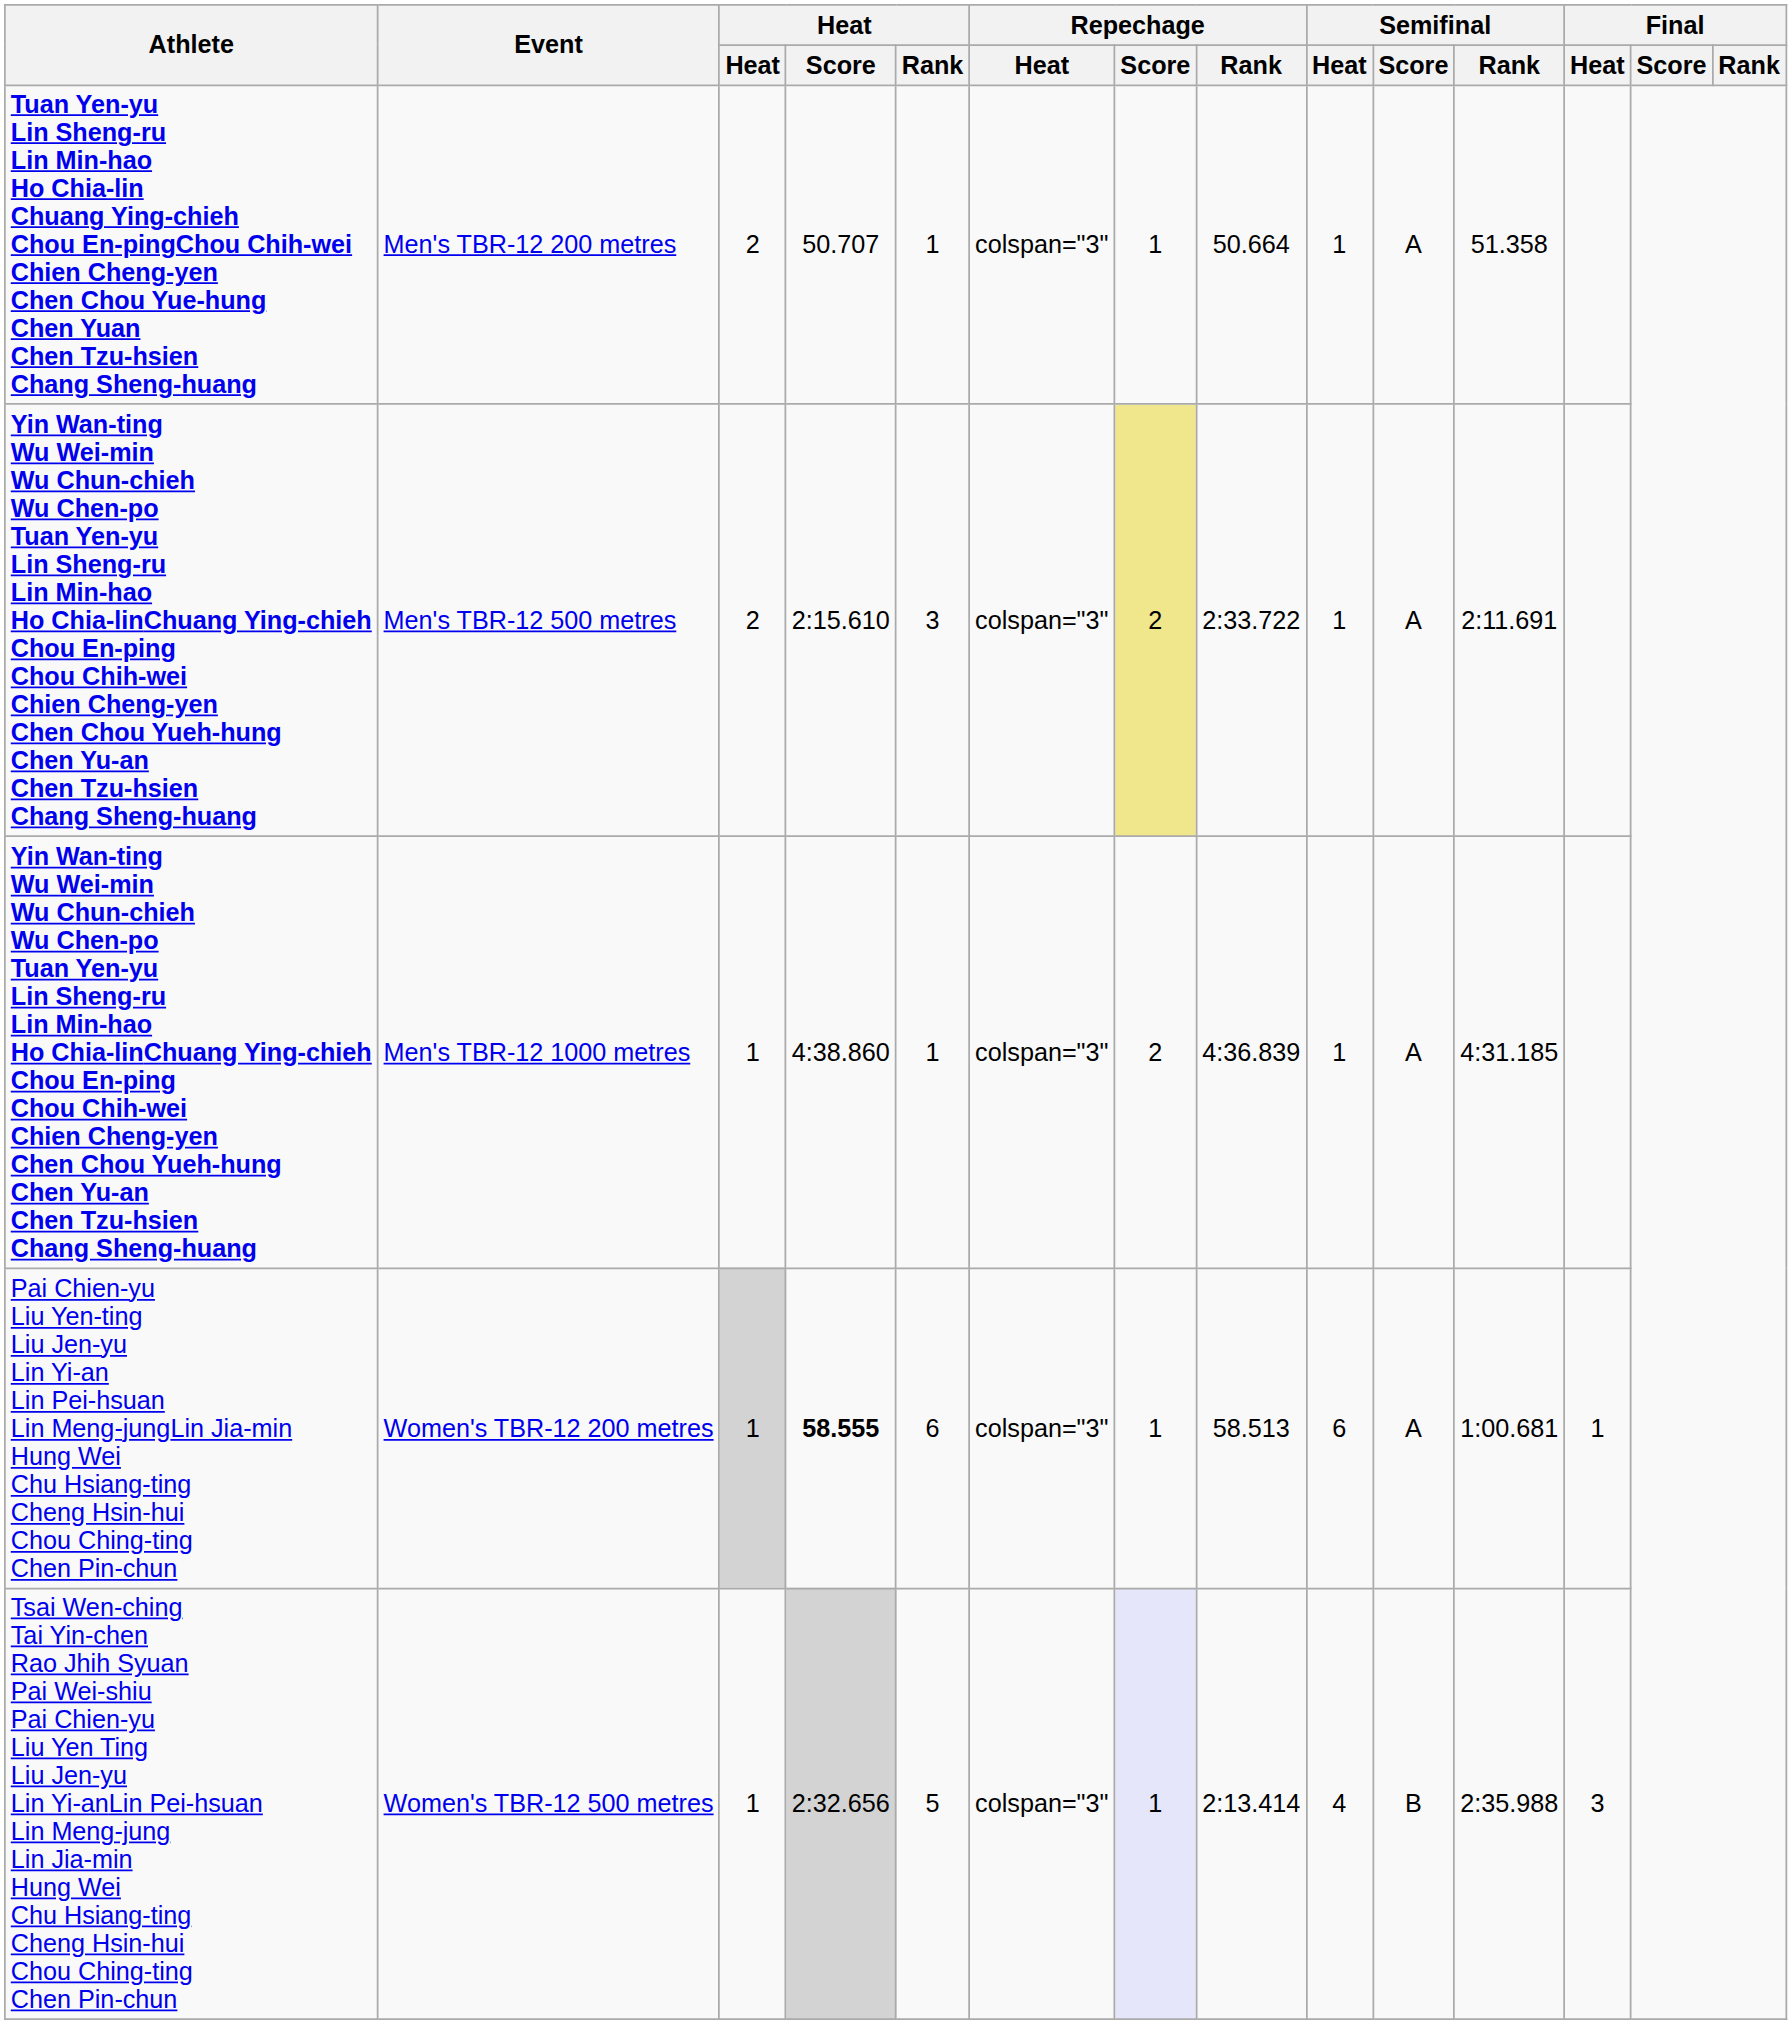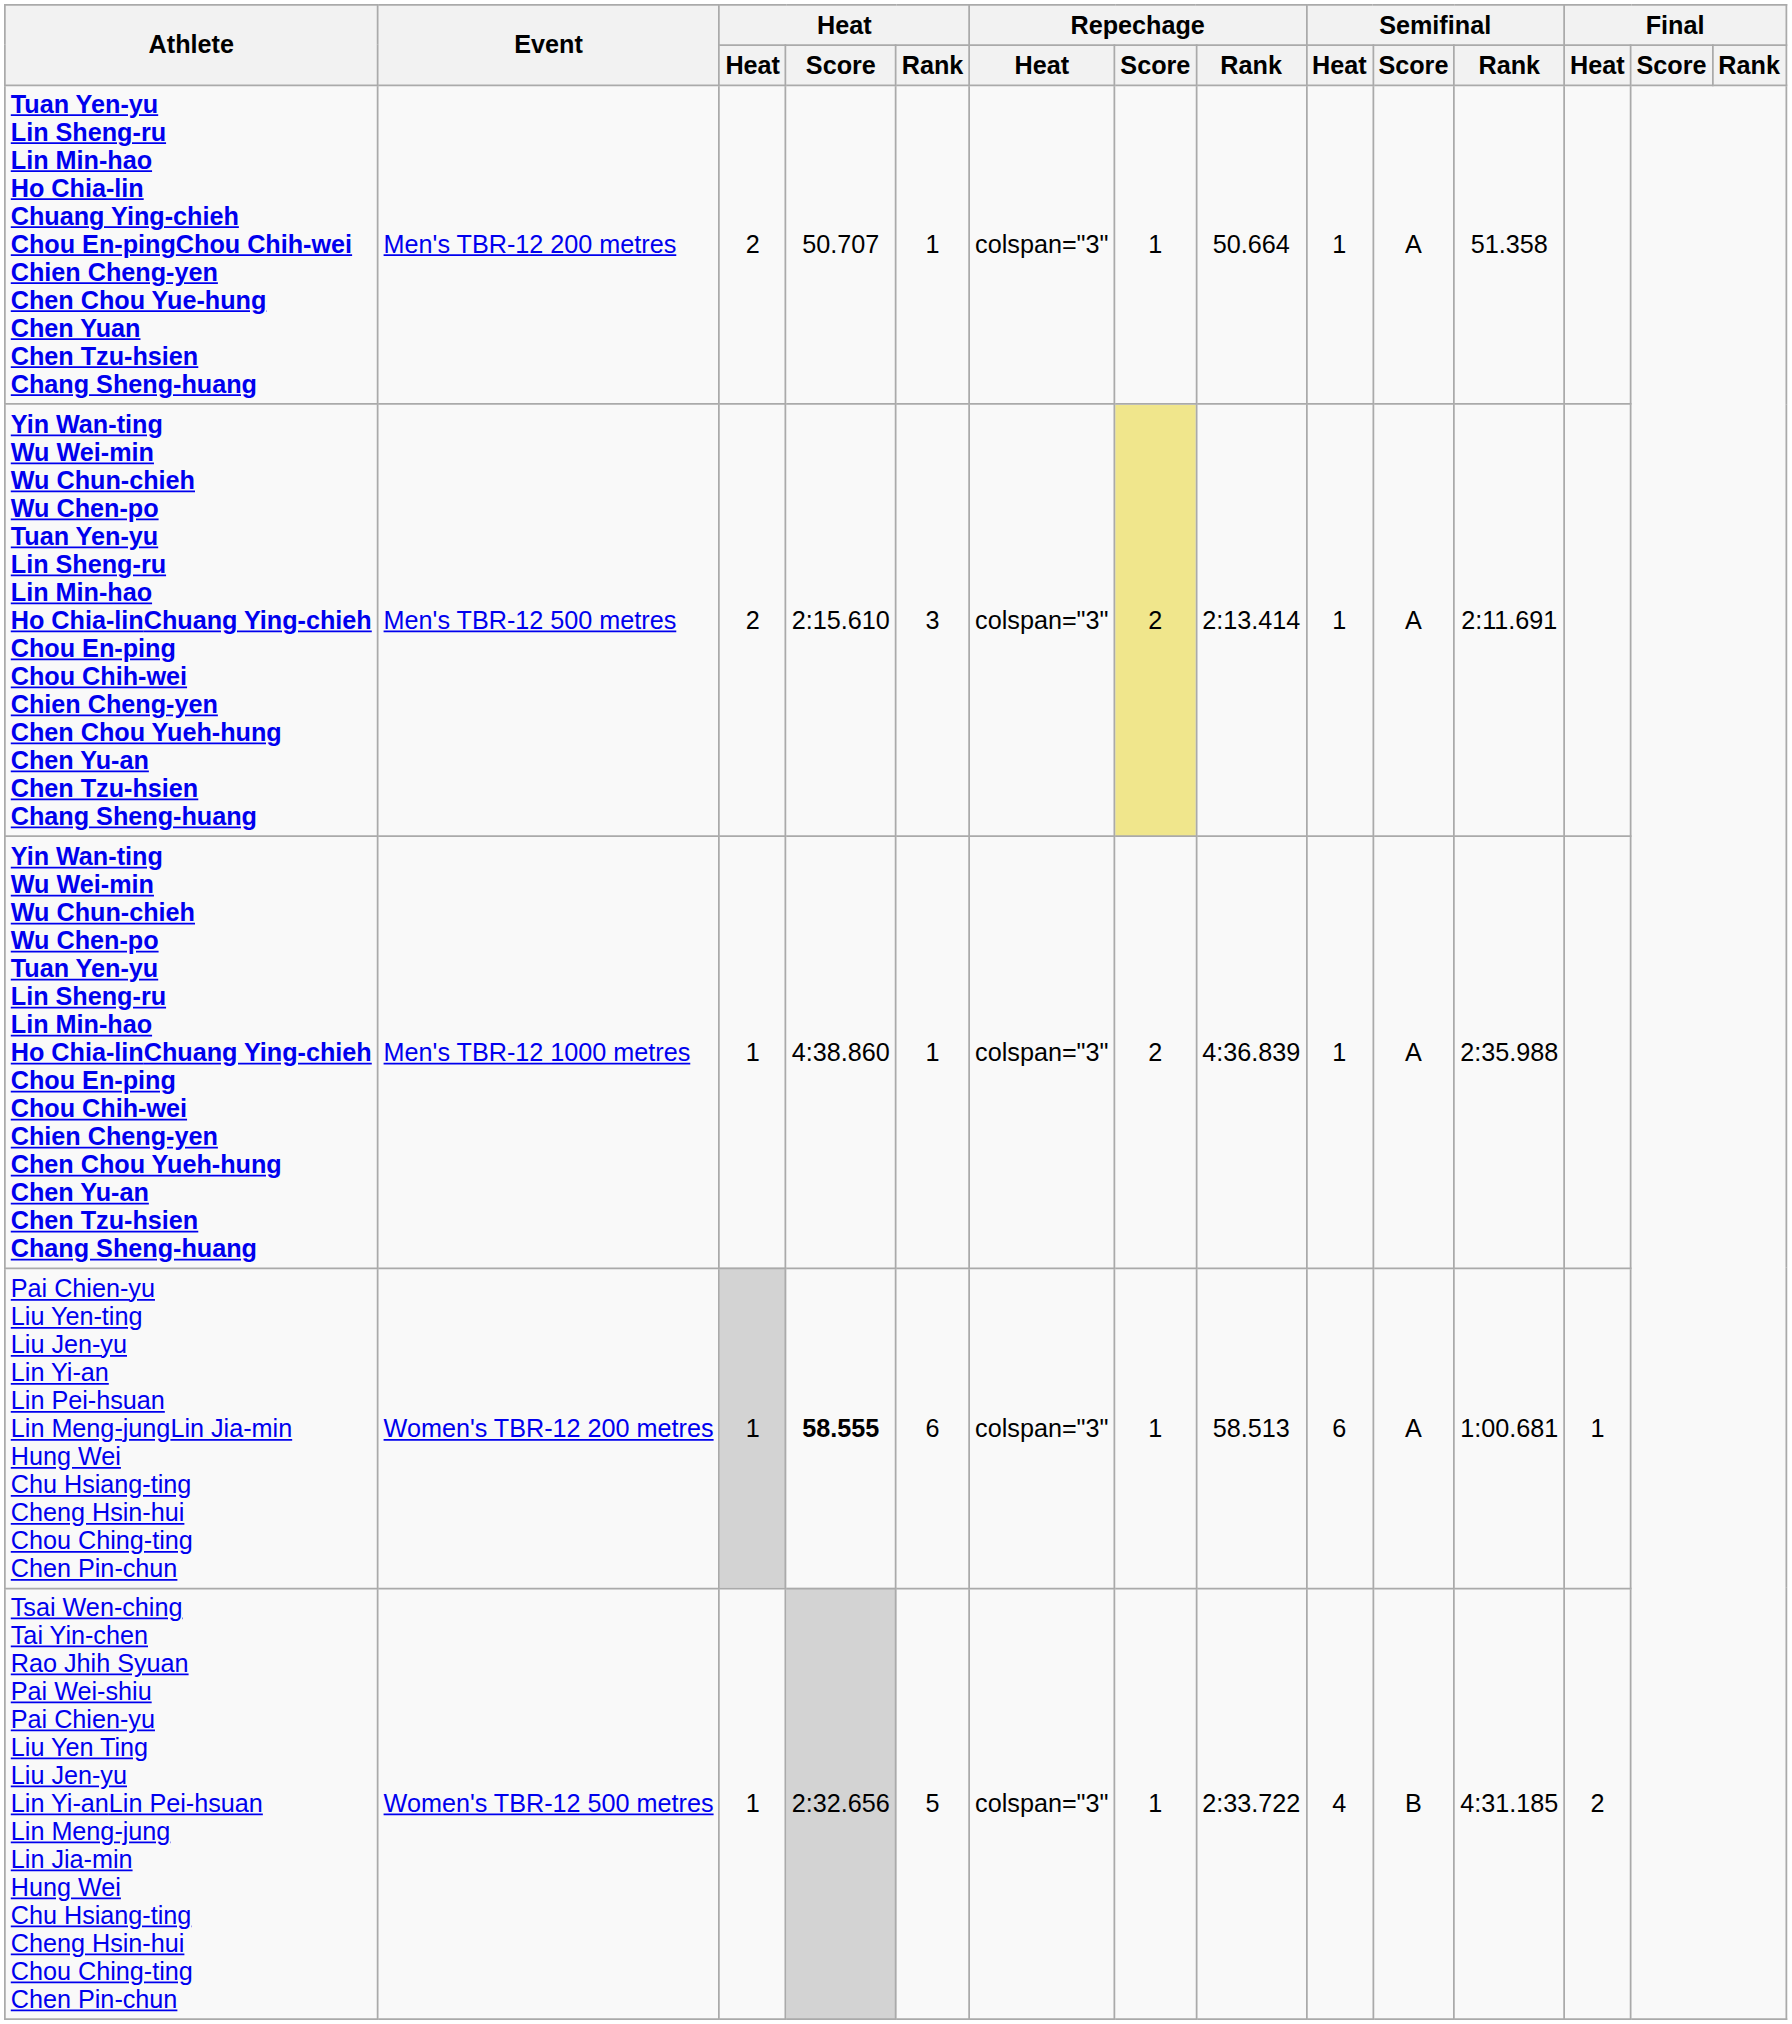Men's TBR-12 500 metres | Repechage / Rank: 2:33.722 -> 2:13.414
Men's TBR-12 1000 metres | Semifinal / Rank: 4:31.185 -> 2:35.988
Women's TBR-12 500 metres | Repechage / Score: lavender background -> no background
Women's TBR-12 500 metres | Repechage / Rank: 2:13.414 -> 2:33.722
Women's TBR-12 500 metres | Semifinal / Rank: 2:35.988 -> 4:31.185
Women's TBR-12 500 metres | Final / Heat: 3 -> 2
